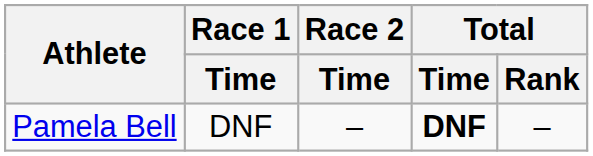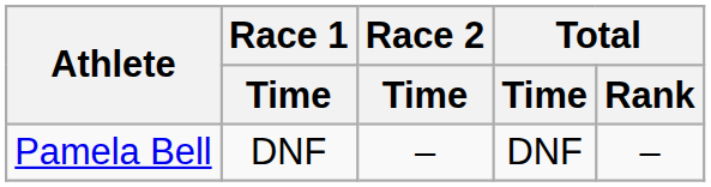Pamela Bell | Total / Time: bold -> normal
